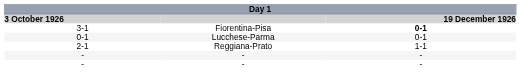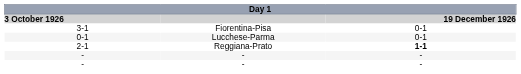3-1 | column 3: bold -> normal
2-1 | column 3: normal -> bold
